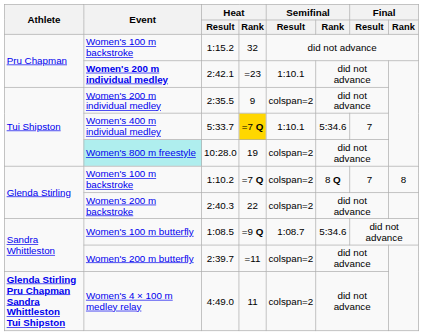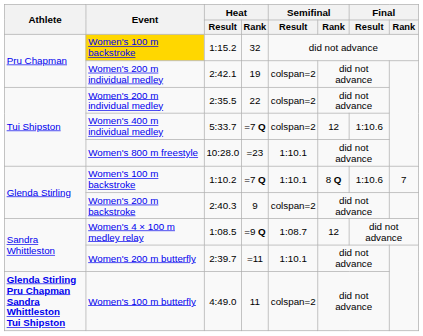1:15.2 | Event: no background -> gold background
2:42.1 | Event: bold -> normal
2:42.1 | Heat / Rank: =23 -> 19
2:42.1 | Semifinal / Result: 1:10.1 -> colspan=2
2:35.5 | Heat / Rank: 9 -> 22
5:33.7 | Heat / Rank: gold background -> no background
5:33.7 | Semifinal / Result: 1:10.1 -> colspan=2
5:33.7 | Semifinal / Rank: 5:34.6 -> 12
5:33.7 | Final / Result: 7 -> 1:10.6
10:28.0 | Event: paleturquoise background -> no background
10:28.0 | Heat / Rank: 19 -> =23
10:28.0 | Semifinal / Result: colspan=2 -> 1:10.1
1:10.2 | Semifinal / Result: colspan=2 -> 1:10.1
1:10.2 | Final / Result: 7 -> 1:10.6
1:10.2 | Final / Rank: 8 -> 7
2:40.3 | Heat / Rank: 22 -> 9
1:08.5 | Event: Women's 100 m butterfly -> Women's 4 × 100 m medley relay
1:08.5 | Semifinal / Rank: 5:34.6 -> 12
2:39.7 | Semifinal / Result: colspan=2 -> 1:10.1
4:49.0 | Event: Women's 4 × 100 m medley relay -> Women's 100 m butterfly
